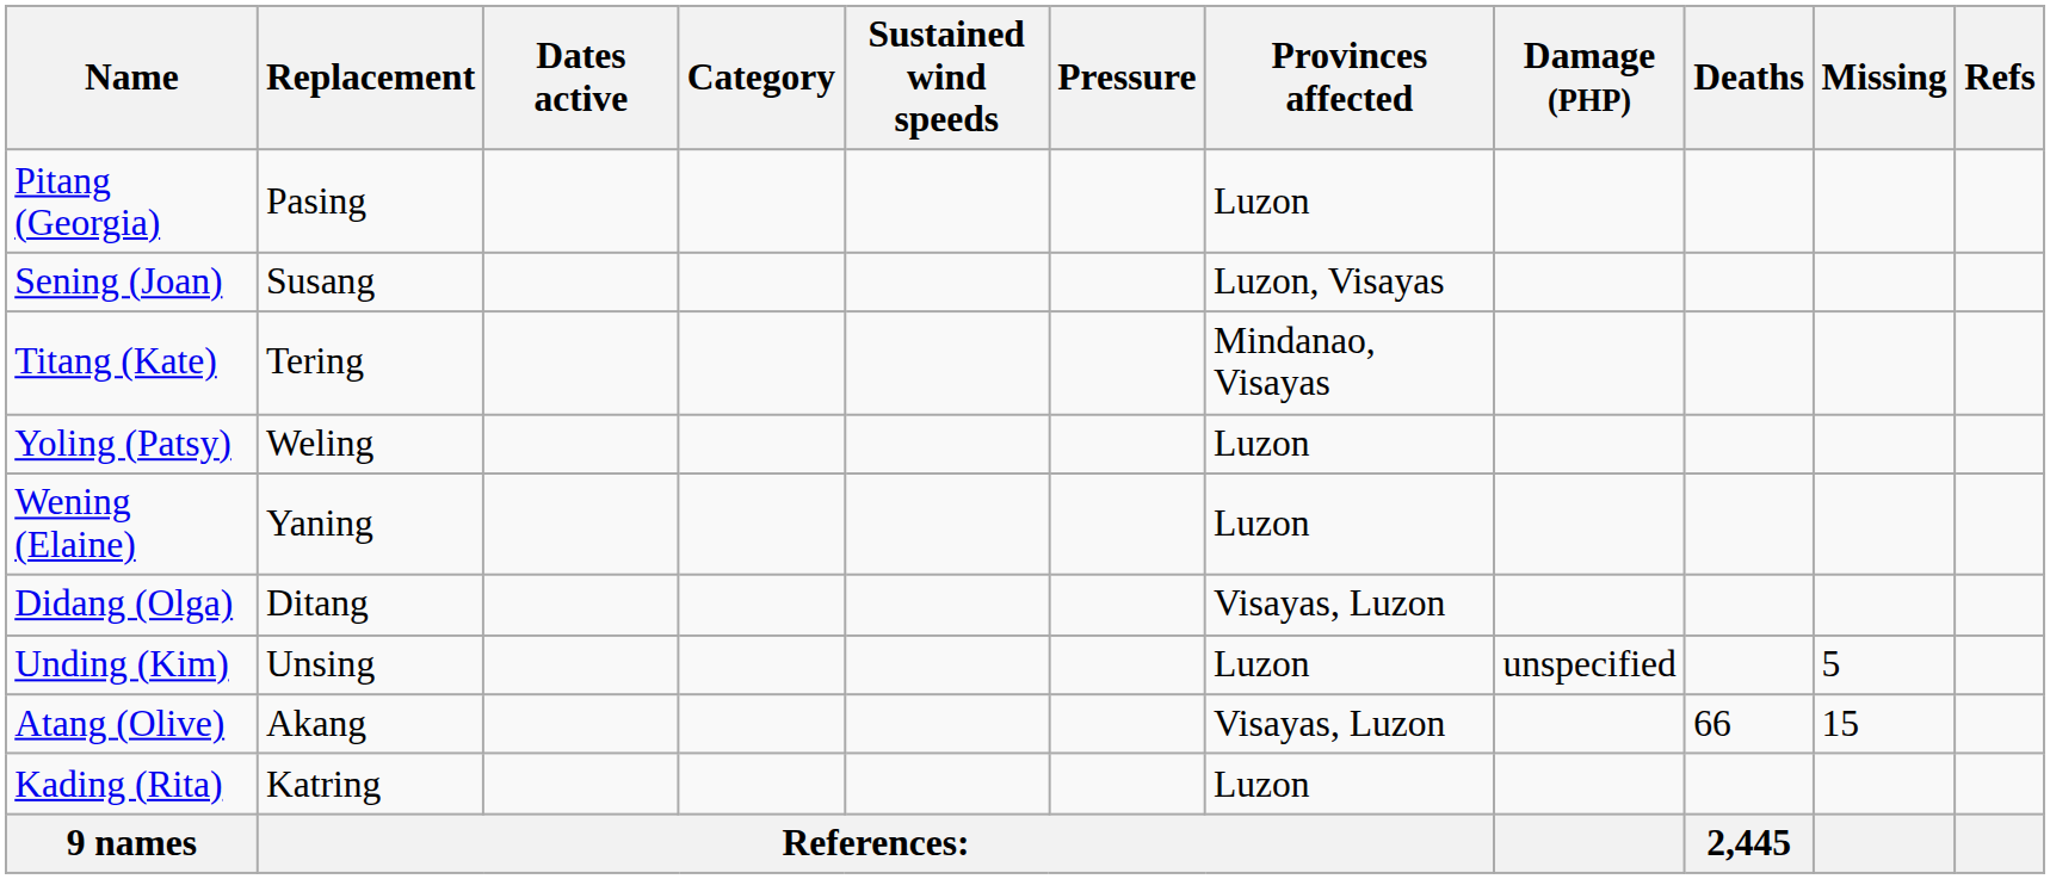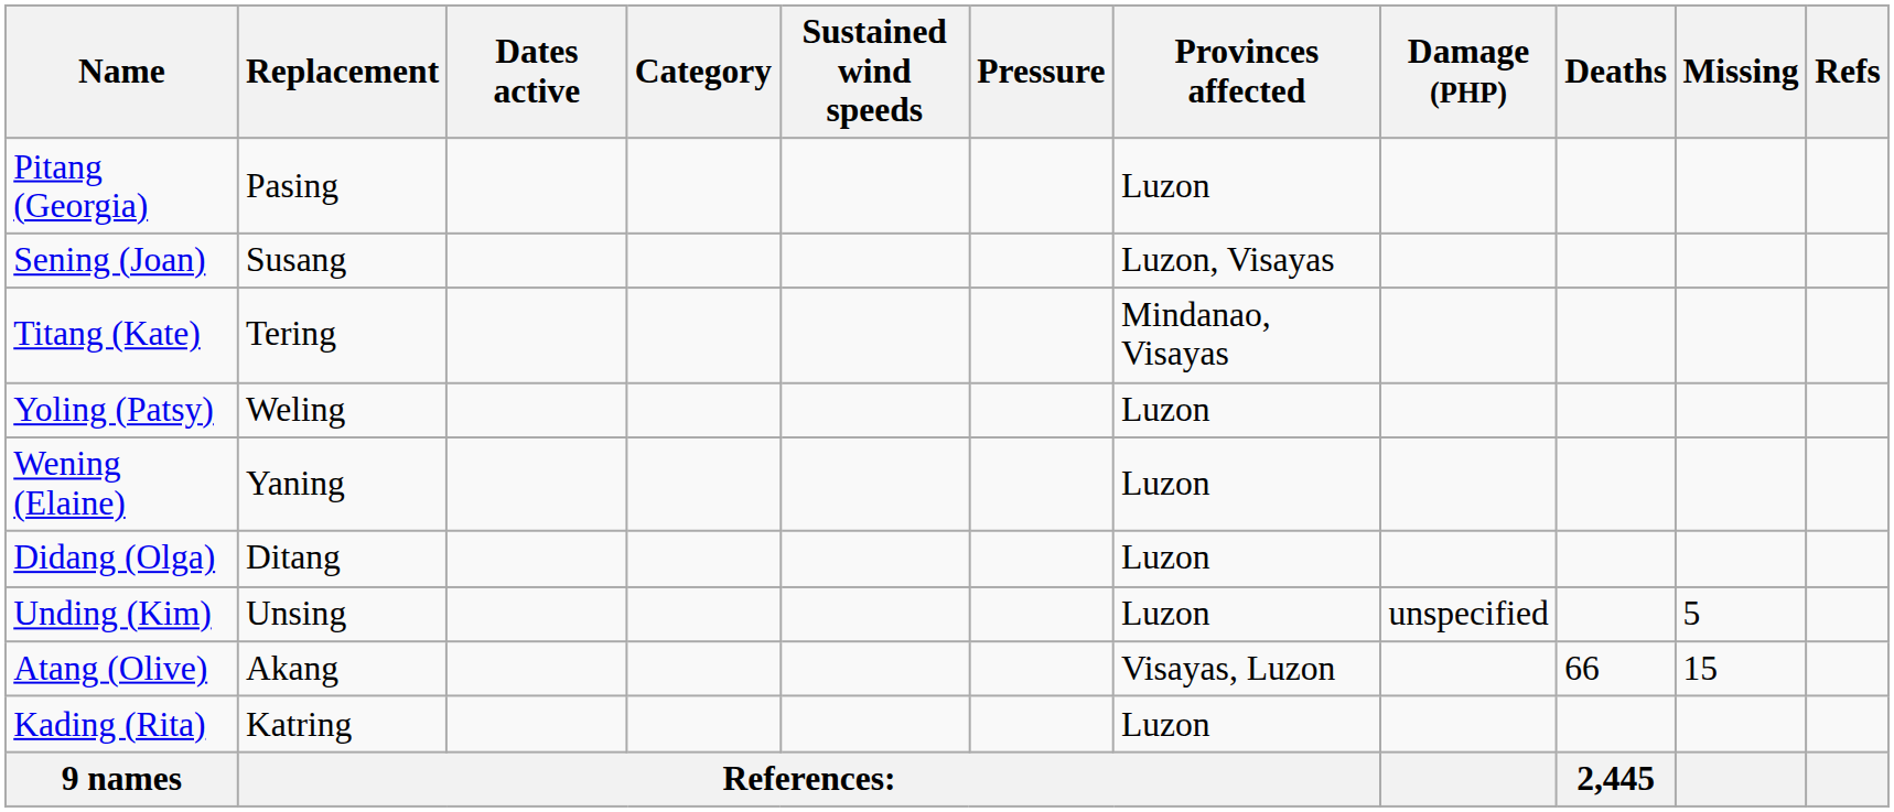Didang (Olga) | Provinces affected: Visayas, Luzon -> Luzon
